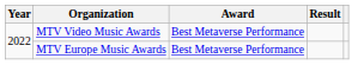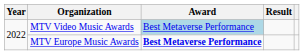MTV Video Music Awards | Award: no background -> lightblue background
MTV Europe Music Awards | Award: normal -> bold
